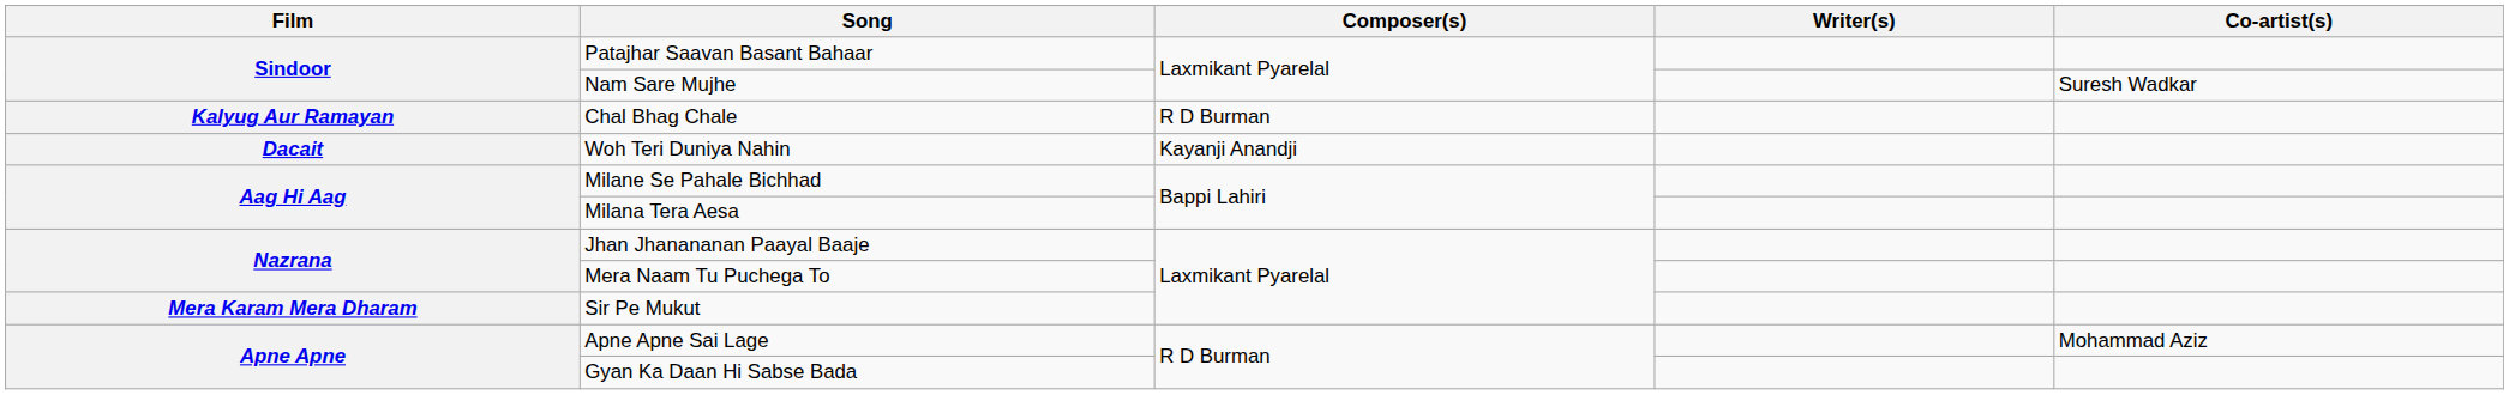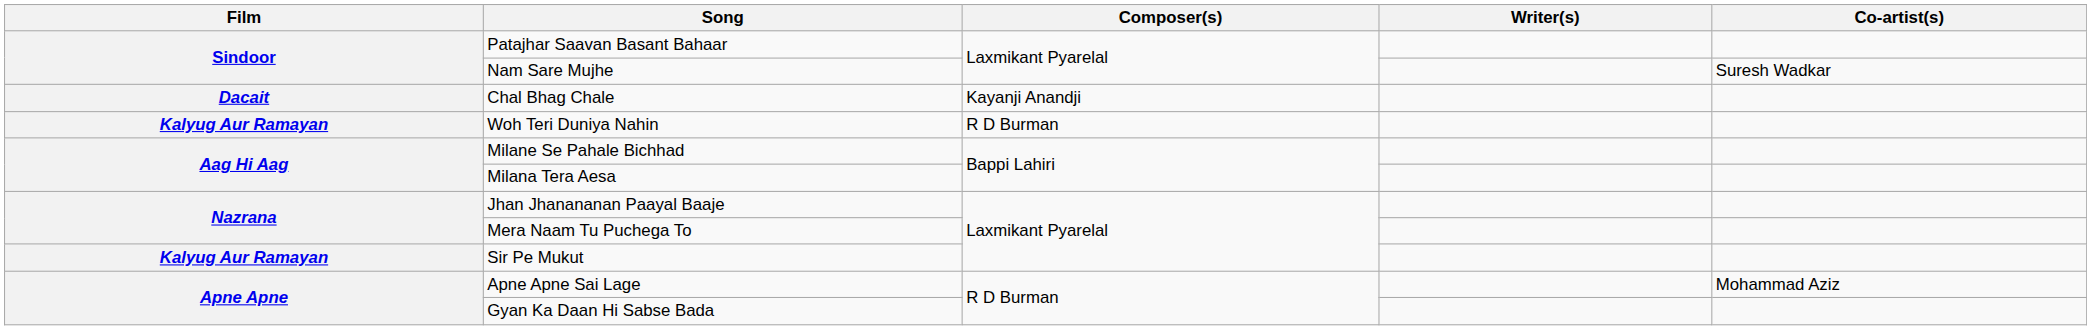Chal Bhag Chale | Film: Kalyug Aur Ramayan -> Dacait
Chal Bhag Chale | Composer(s): R D Burman -> Kayanji Anandji
Woh Teri Duniya Nahin | Film: Dacait -> Kalyug Aur Ramayan
Woh Teri Duniya Nahin | Composer(s): Kayanji Anandji -> R D Burman
Sir Pe Mukut | Film: Mera Karam Mera Dharam -> Kalyug Aur Ramayan
